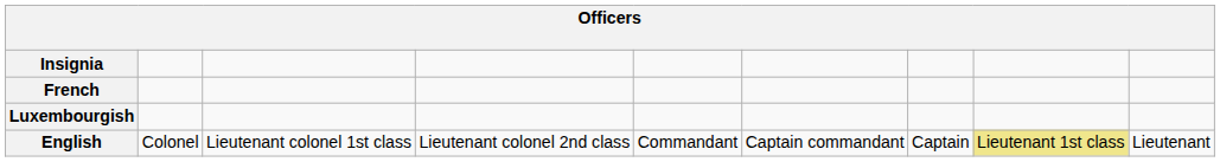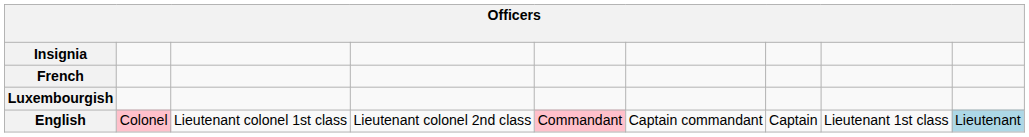English | column 2: no background -> pink background
English | column 5: no background -> pink background
English | column 8: khaki background -> no background
English | column 9: no background -> lightblue background
